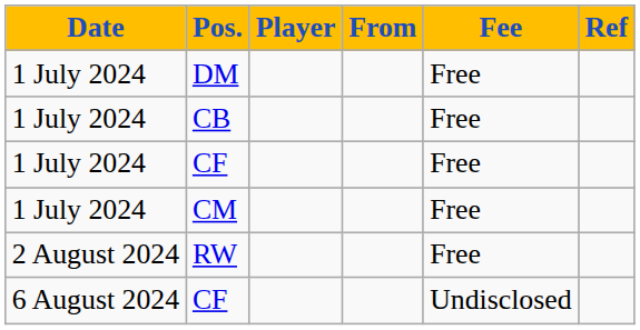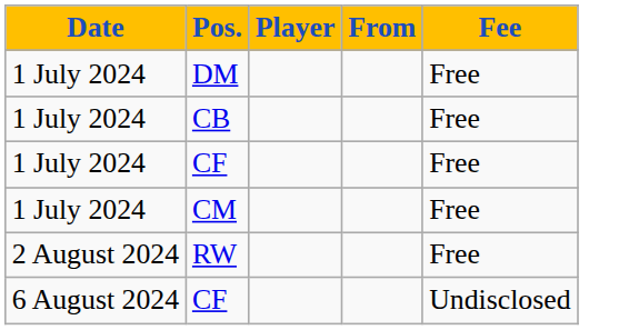- column: Ref
